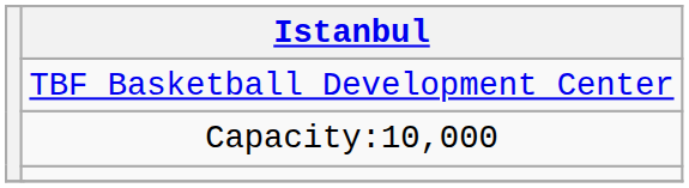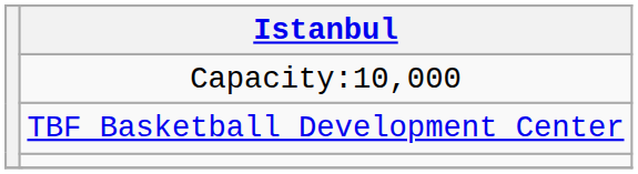row 2 | Istanbul: TBF Basketball Development Center -> Capacity:10,000
row 3 | Istanbul: Capacity:10,000 -> TBF Basketball Development Center
